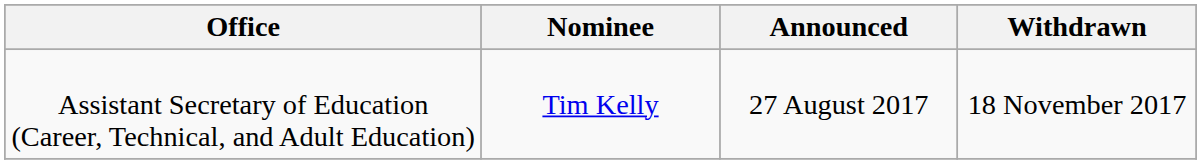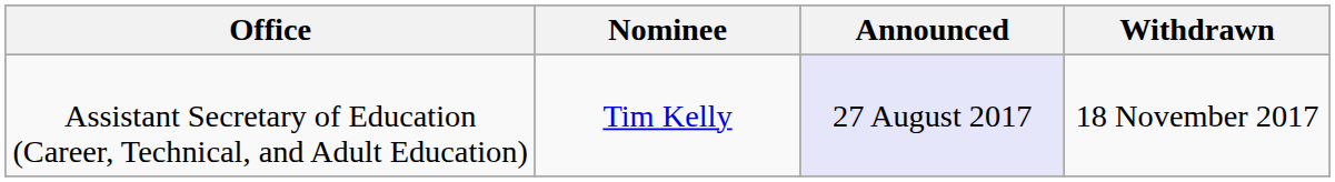row 2 | Announced: no background -> lavender background
